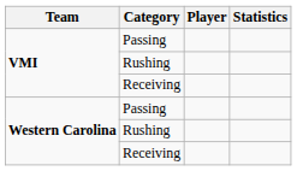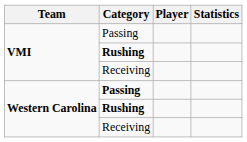VMI / Rushing | Category: normal -> bold
Western Carolina / Passing | Category: normal -> bold
Western Carolina / Rushing | Category: normal -> bold
